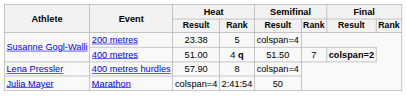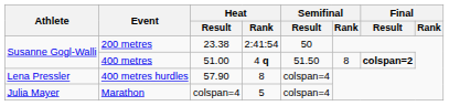200 metres | Heat / Rank: 5 -> 2:41:54
200 metres | Semifinal / Result: colspan=4 -> 50
400 metres | Semifinal / Rank: 7 -> 8
Marathon | Heat / Rank: 2:41:54 -> 5
Marathon | Semifinal / Result: 50 -> colspan=4
